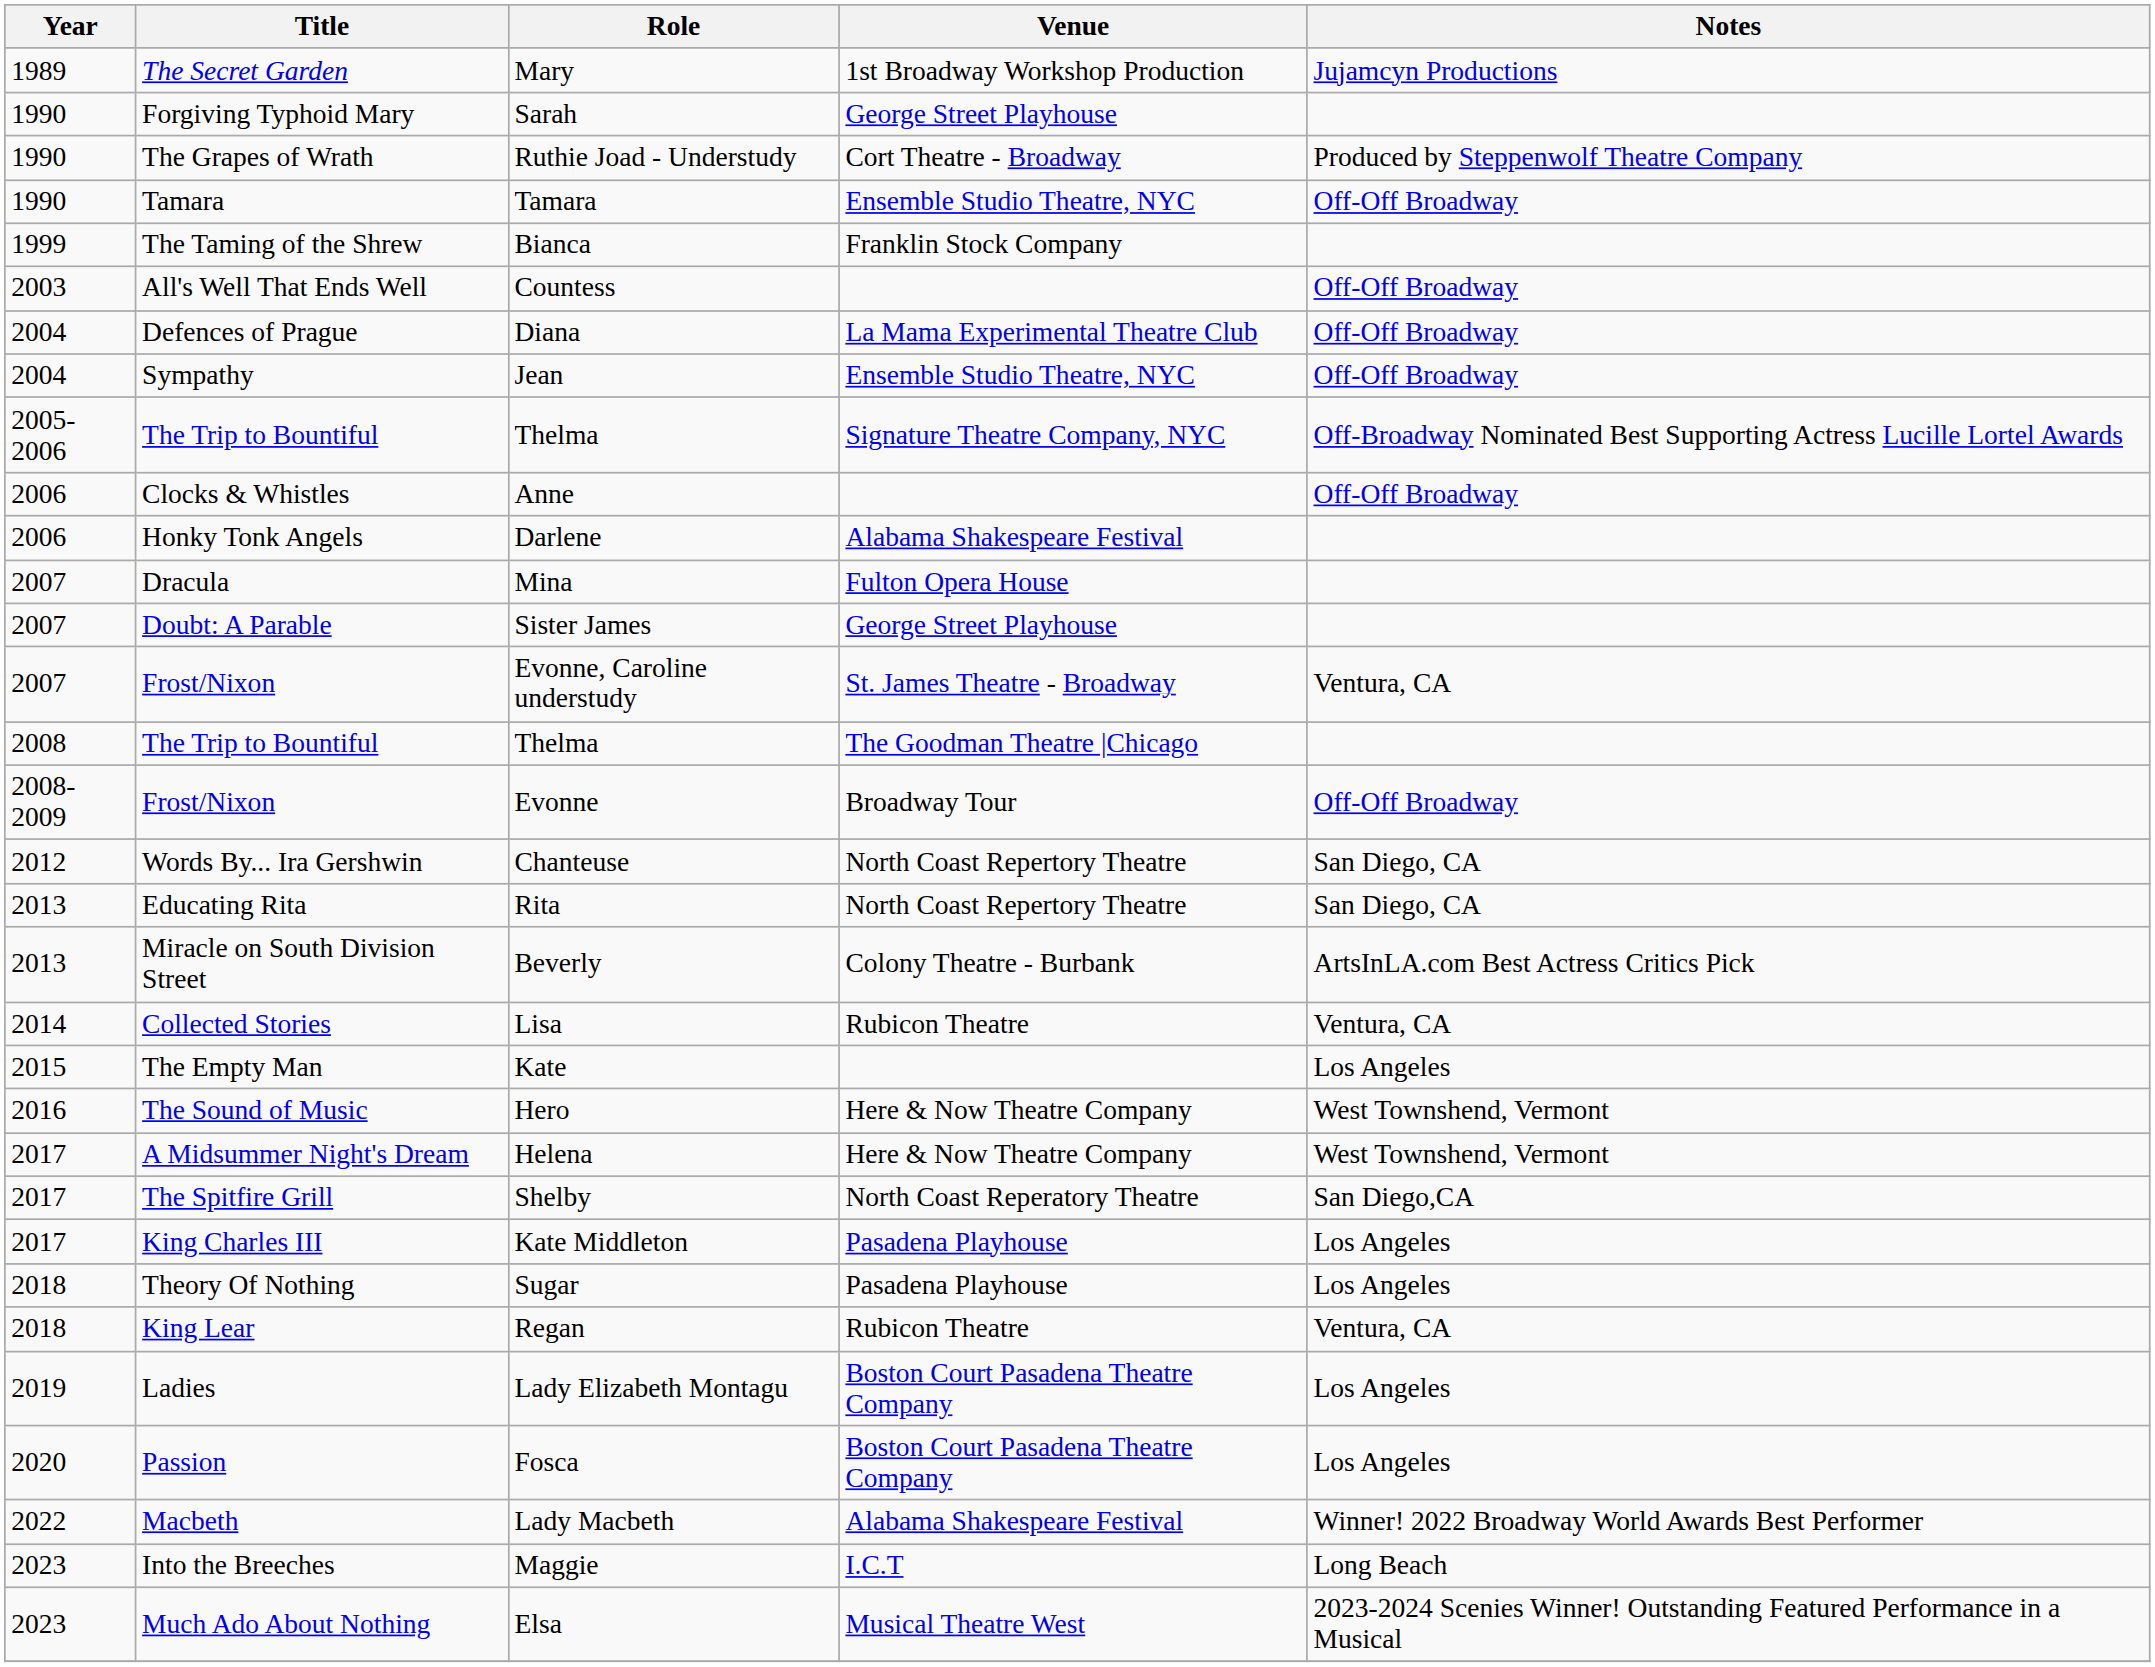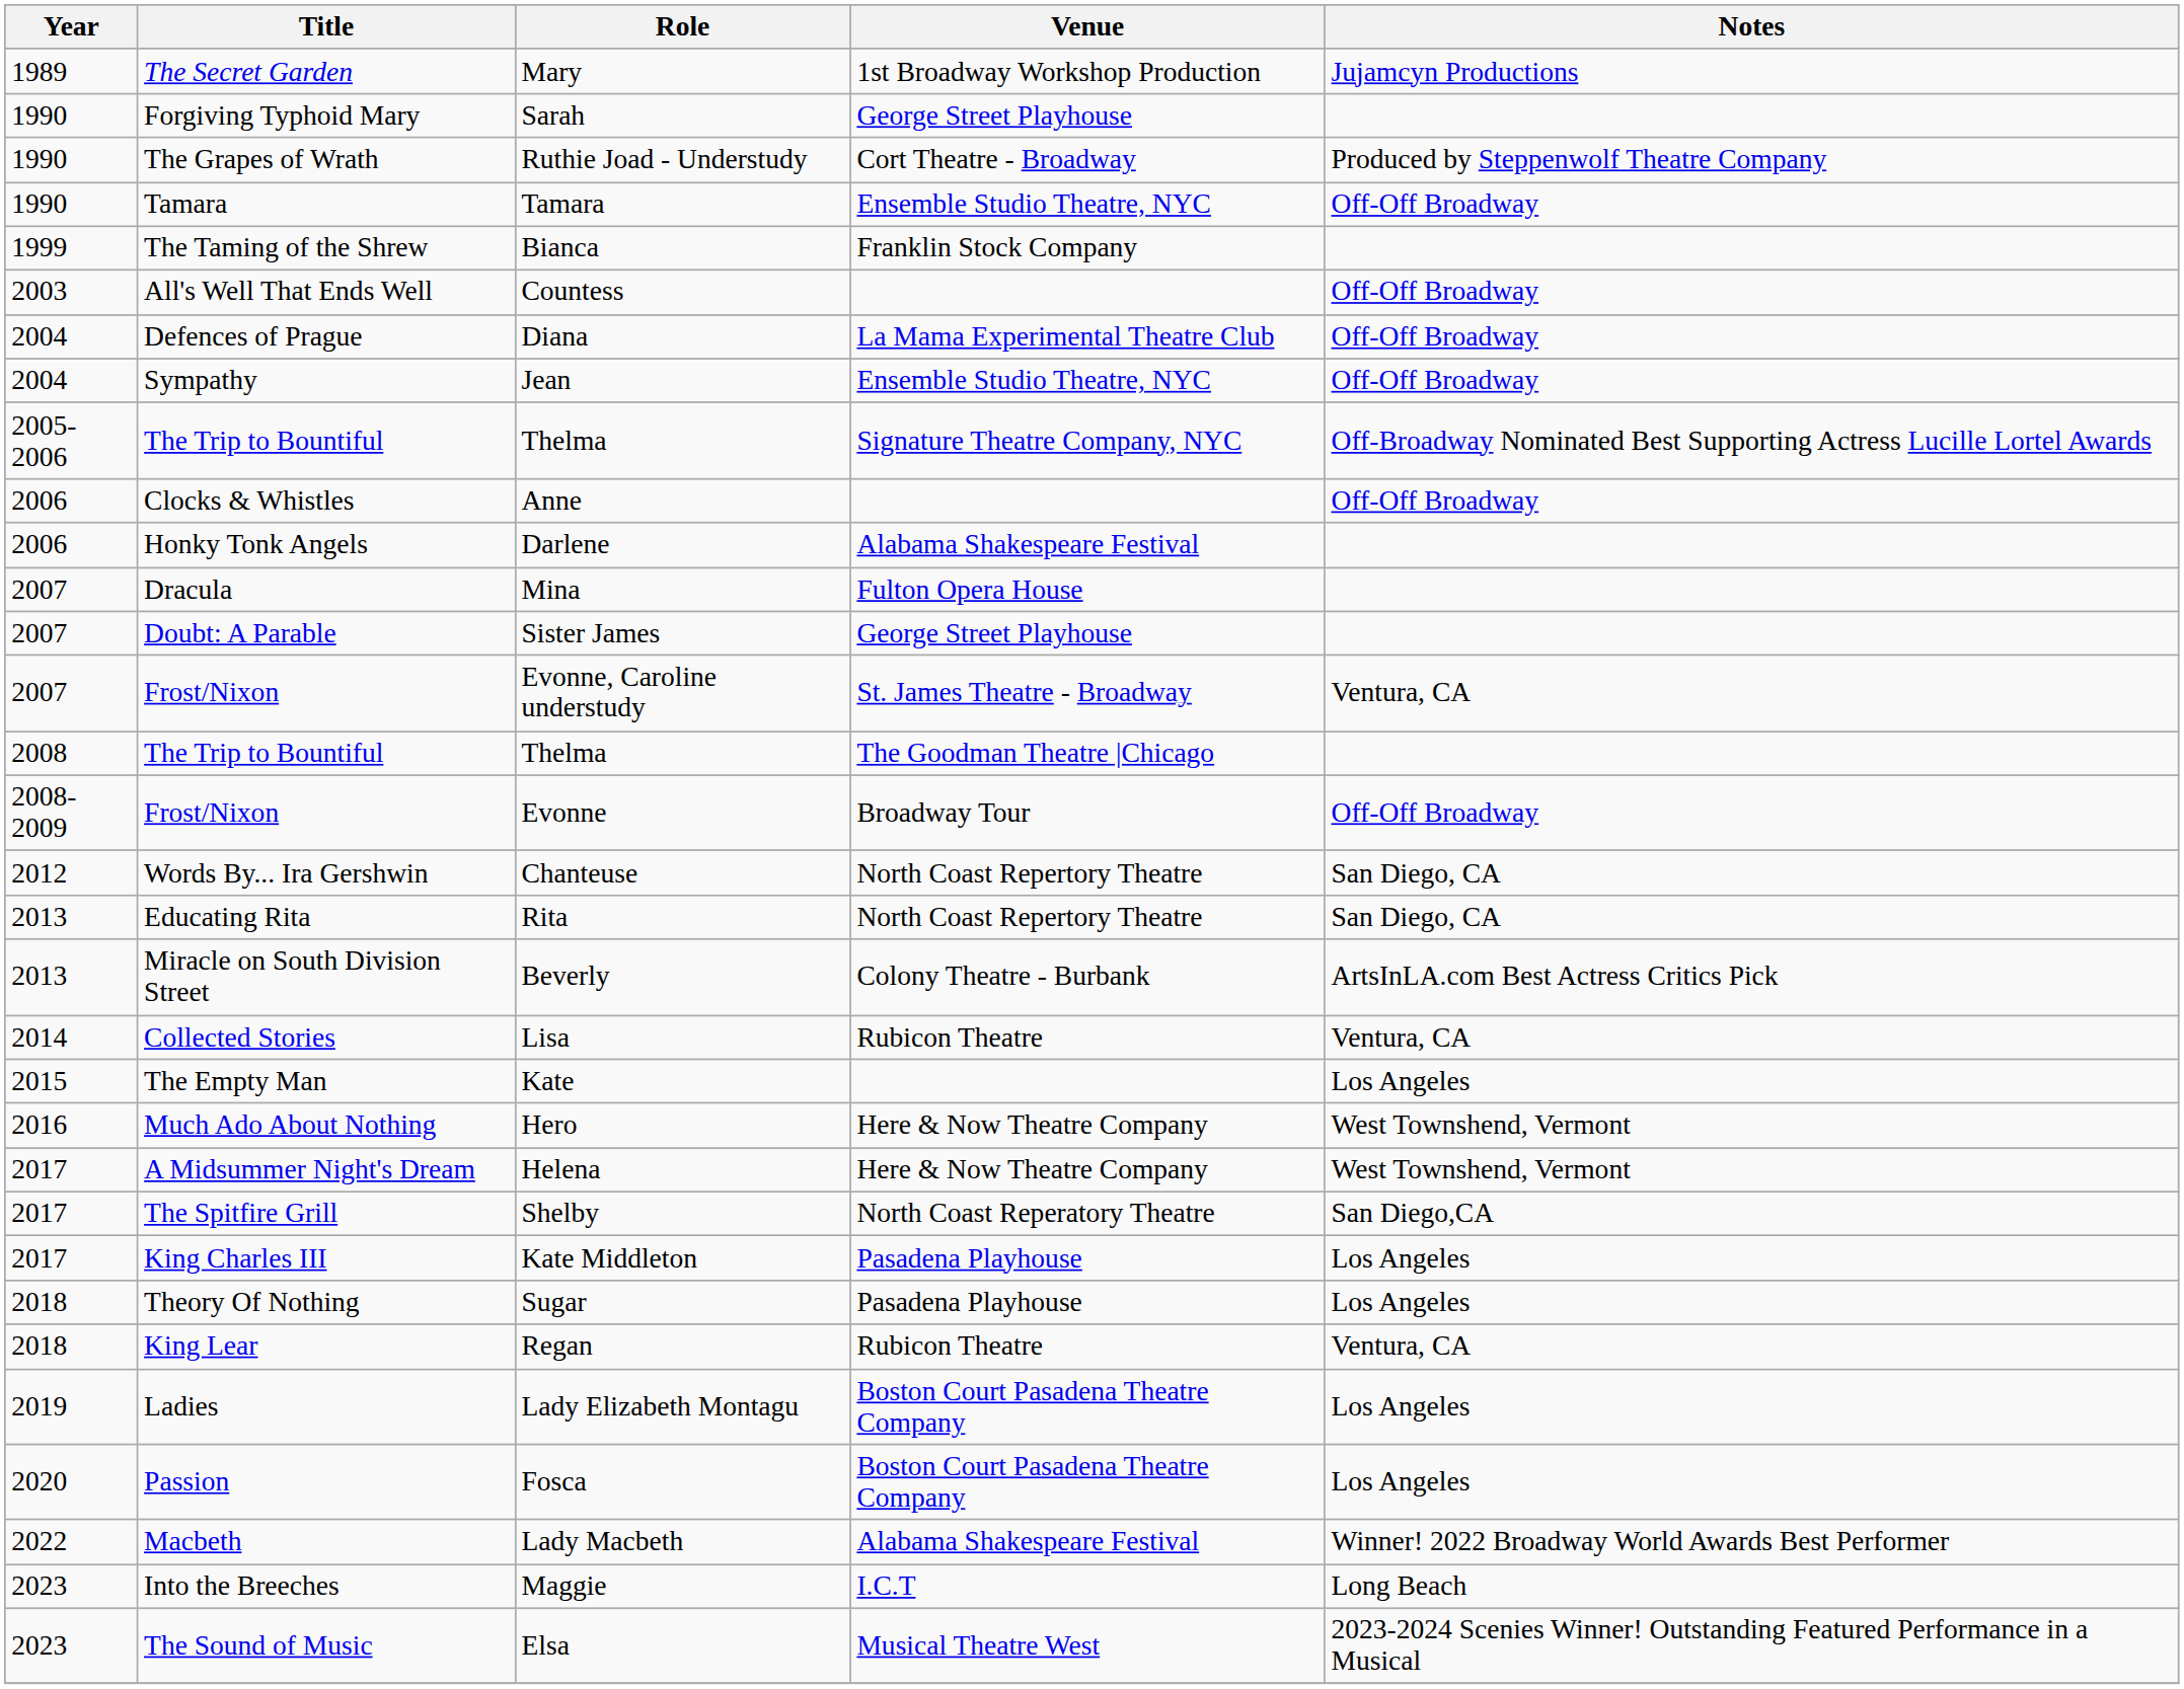Hero | Title: The Sound of Music -> Much Ado About Nothing
Elsa | Title: Much Ado About Nothing -> The Sound of Music
